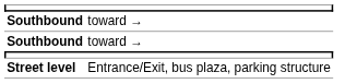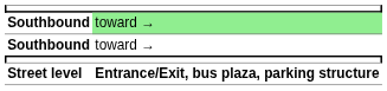row 1 | column 2: no background -> lightgreen background
row 3 | column 2: normal -> bold
